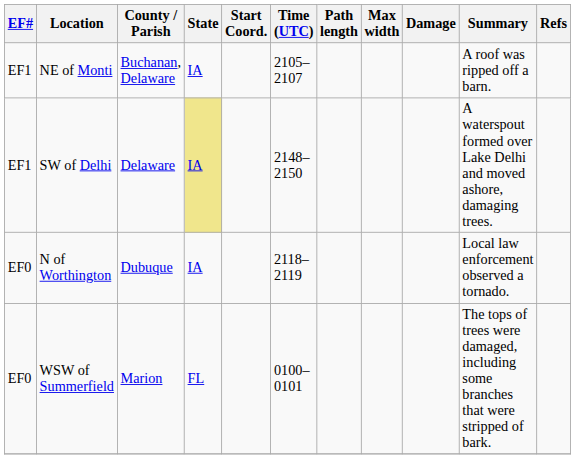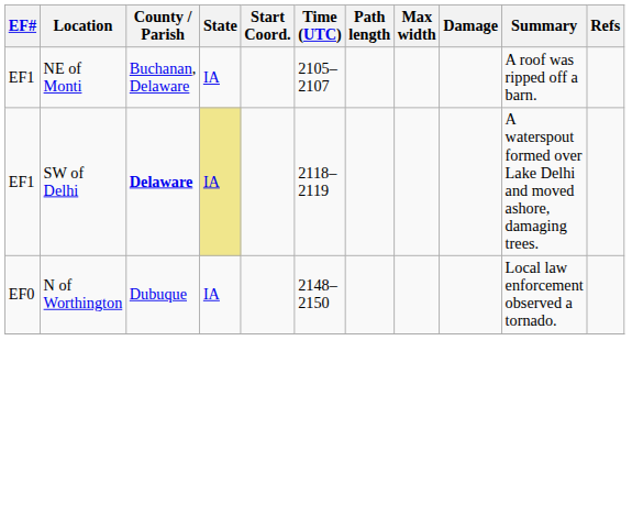SW of Delhi | County / Parish: normal -> bold
SW of Delhi | Time (UTC): 2148–2150 -> 2118–2119
N of Worthington | Time (UTC): 2118–2119 -> 2148–2150
- row: EF0 | WSW of Summerfield | Marion | FL | 0100–0101 | The tops of trees were damaged, including some branches that were stripped of bark.
